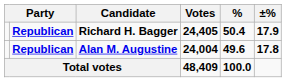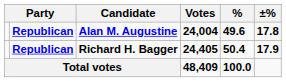rows swapped: Richard H. Bagger <-> Alan M. Augustine
